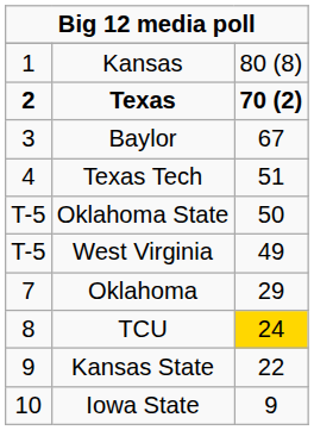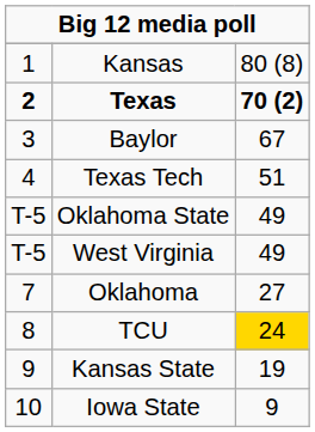Oklahoma State | column 3: 50 -> 49
Oklahoma | column 3: 29 -> 27
Kansas State | column 3: 22 -> 19
